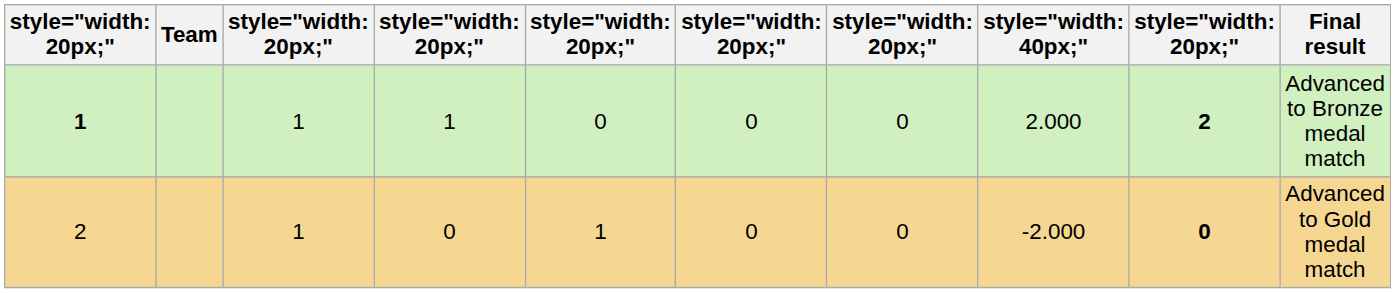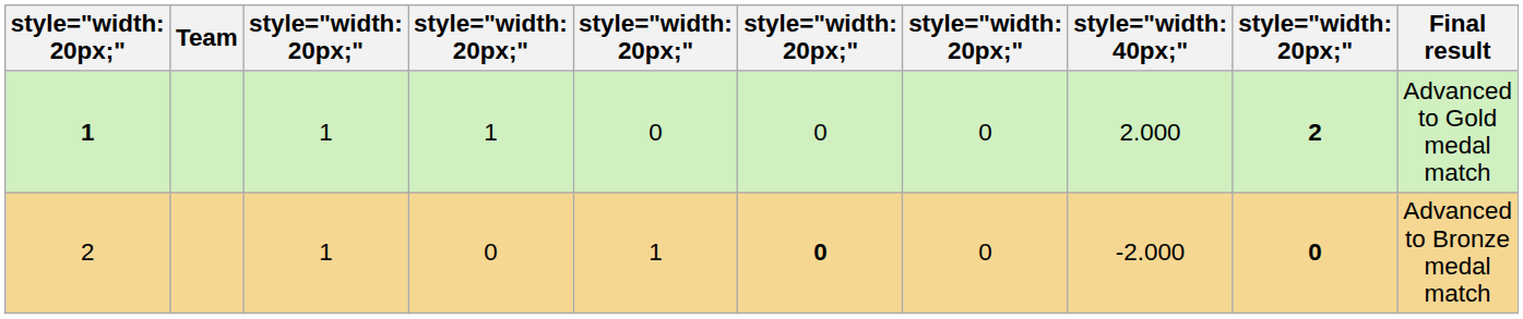row 2 | Final result: Advanced to Bronze medal match -> Advanced to Gold medal match
row 3 | column 6: normal -> bold
row 3 | Final result: Advanced to Gold medal match -> Advanced to Bronze medal match
